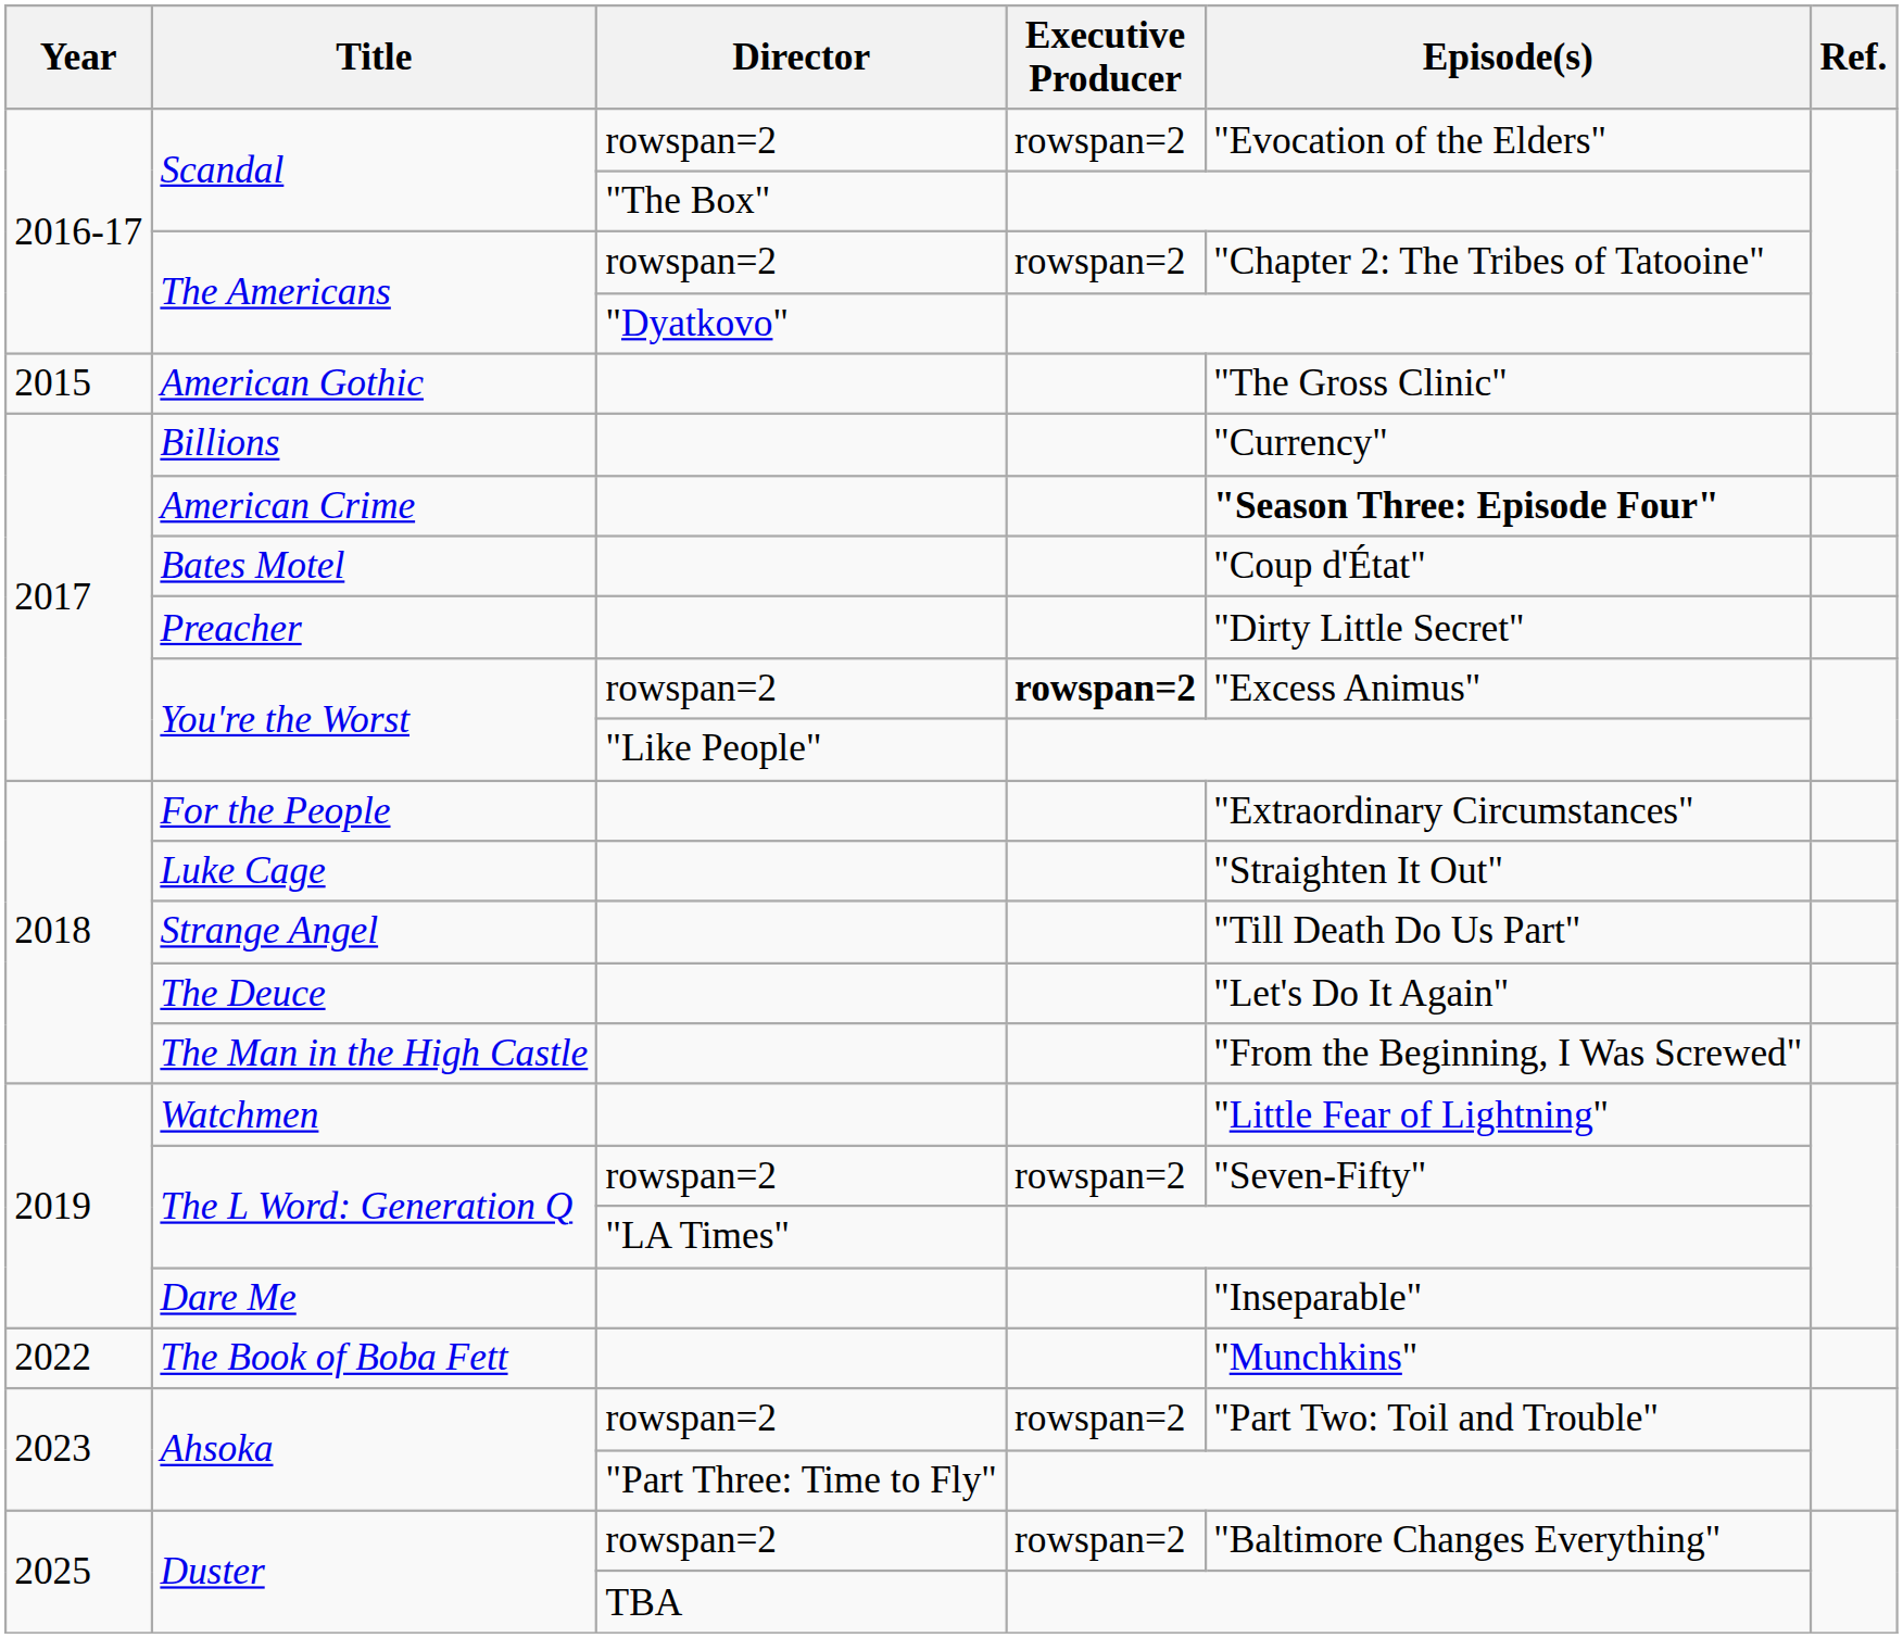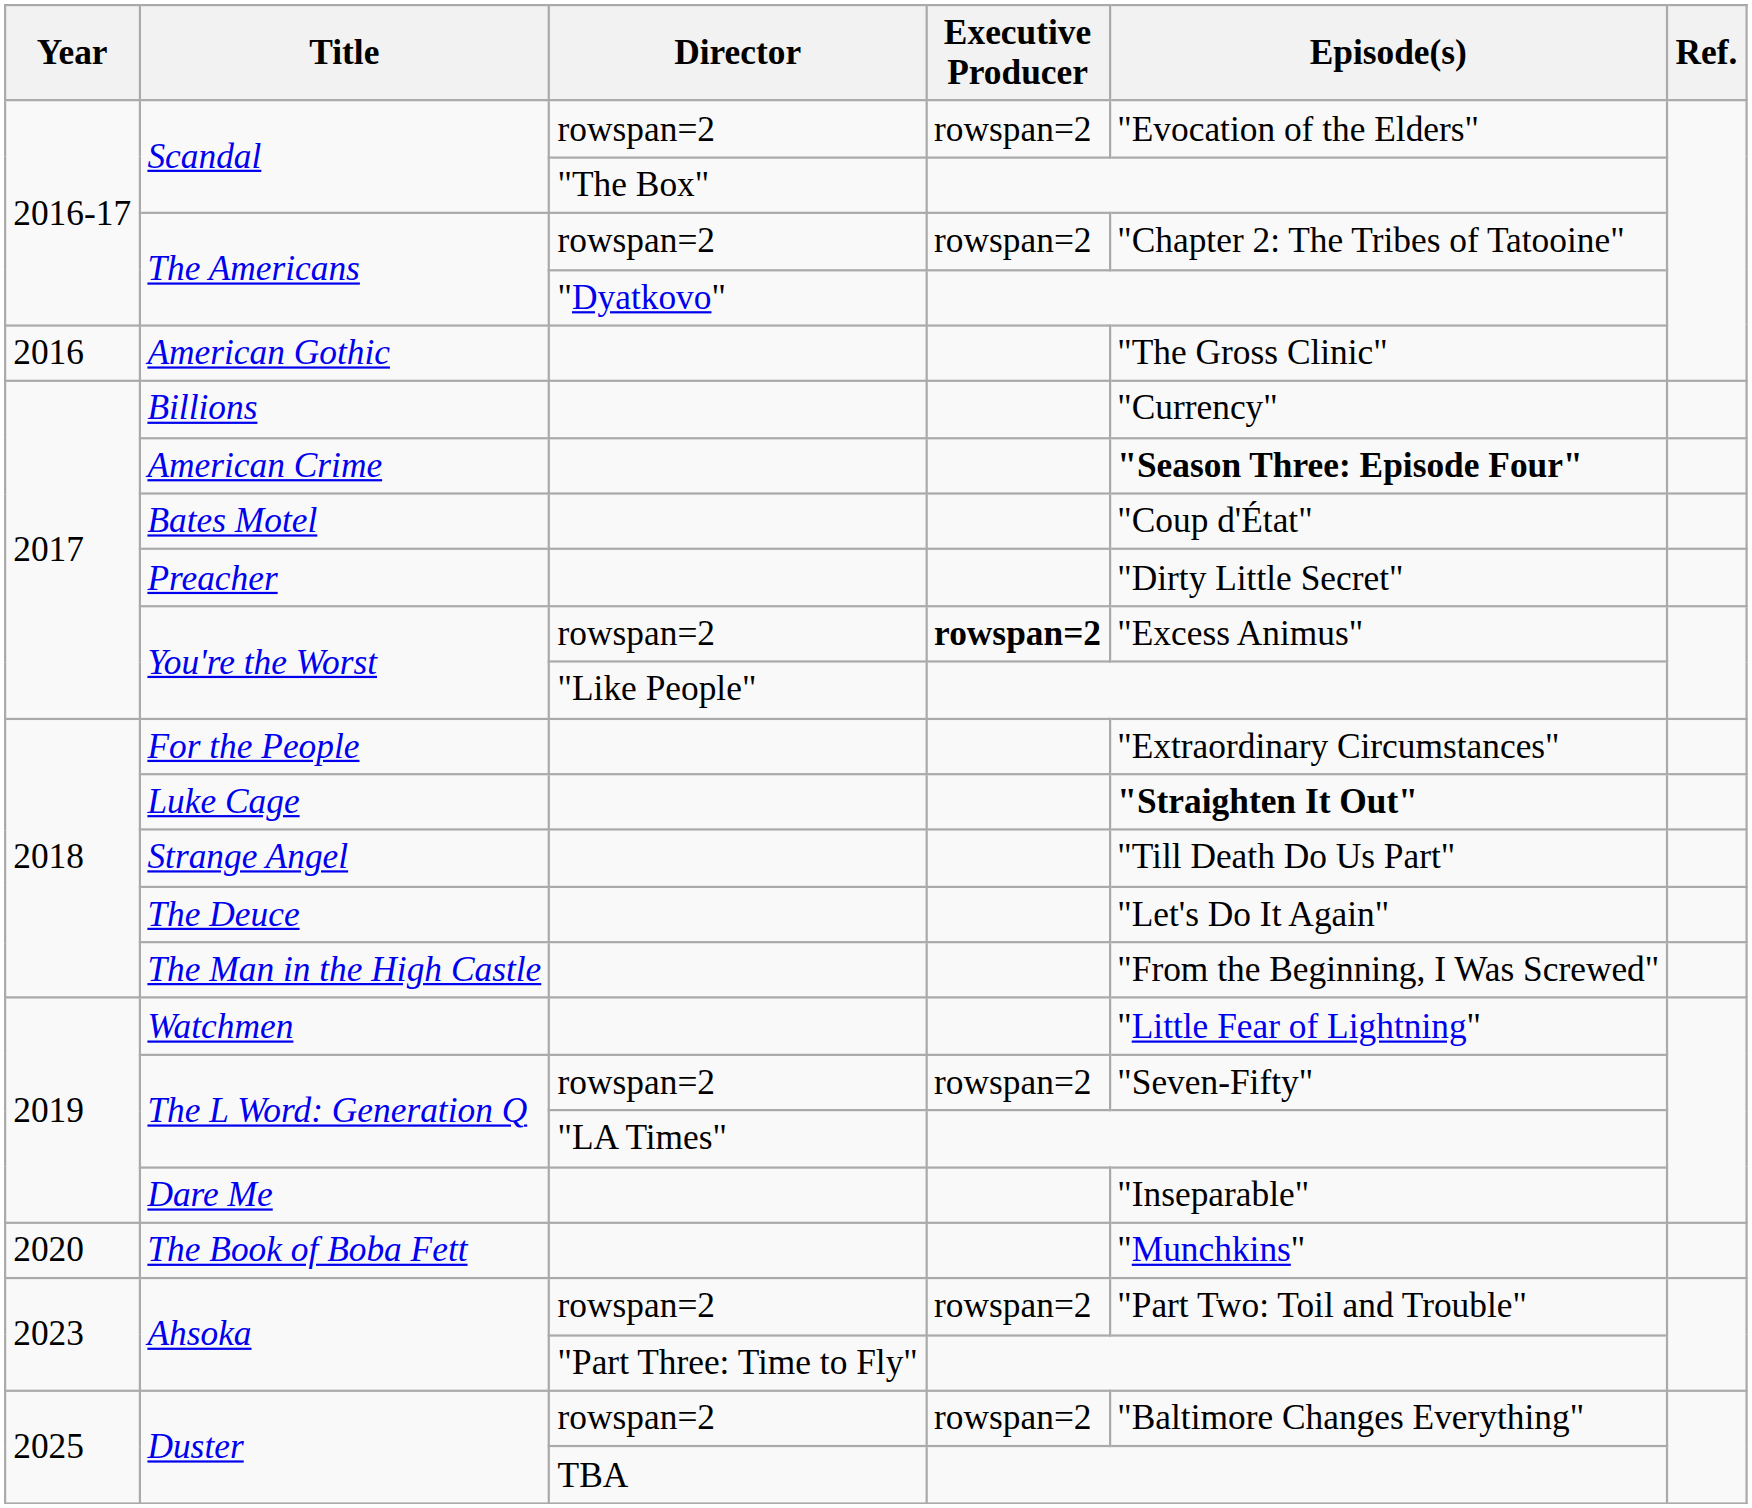American Gothic | Year: 2015 -> 2016
Luke Cage | Episode(s): normal -> bold
The Book of Boba Fett | Year: 2022 -> 2020
